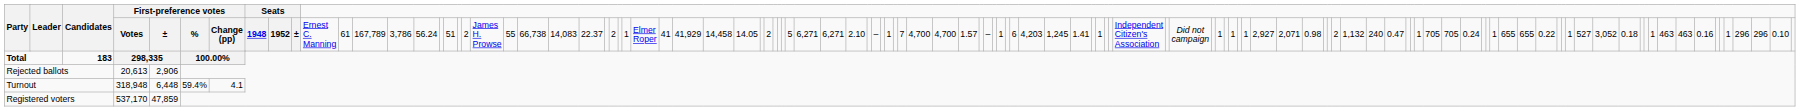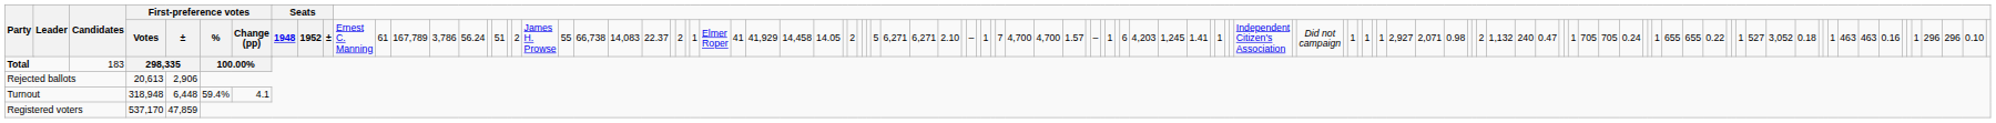Total | Candidates: bold -> normal
